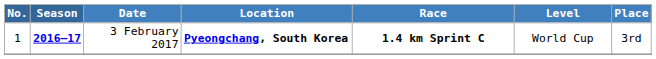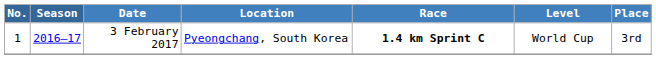3 February 2017 | Season: bold -> normal
3 February 2017 | Location: bold -> normal
